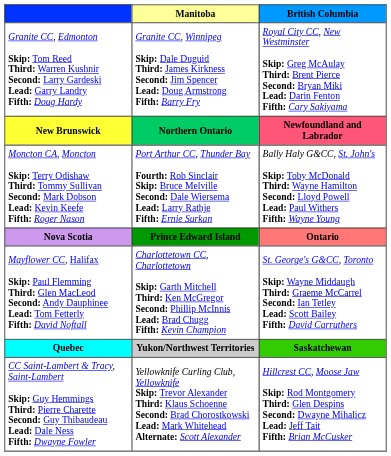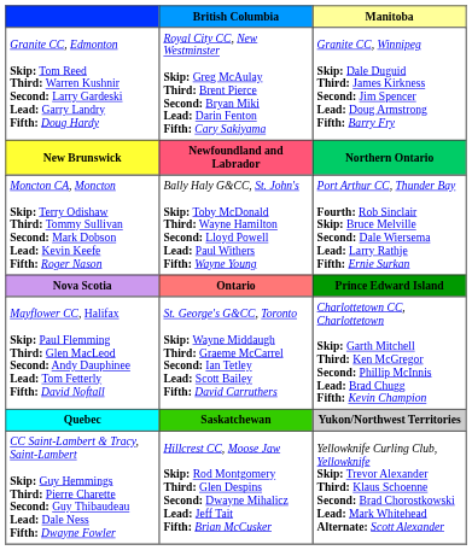columns swapped: British Columbia <-> Manitoba
